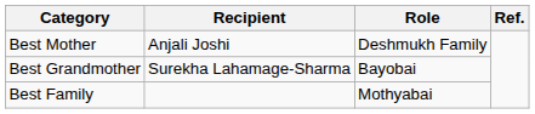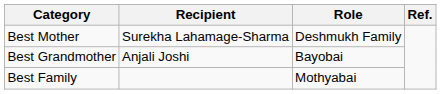Best Mother | Recipient: Anjali Joshi -> Surekha Lahamage-Sharma
Best Grandmother | Recipient: Surekha Lahamage-Sharma -> Anjali Joshi
